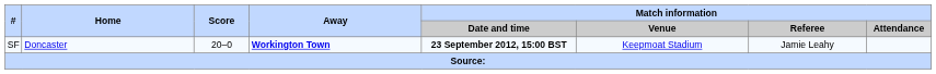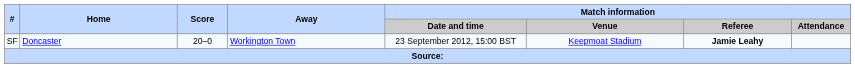SF | Away: bold -> normal
SF | Match information / Date and time: bold -> normal
SF | Match information / Referee: normal -> bold
